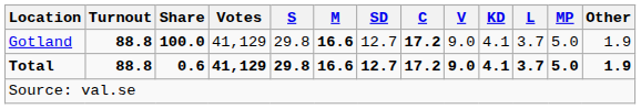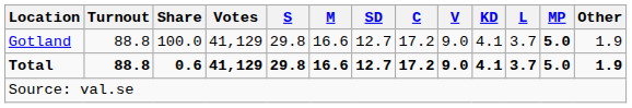Gotland | Turnout: bold -> normal
Gotland | Share: bold -> normal
Gotland | M: bold -> normal
Gotland | C: bold -> normal
Gotland | MP: normal -> bold
